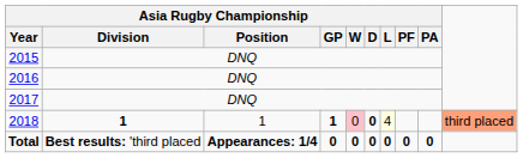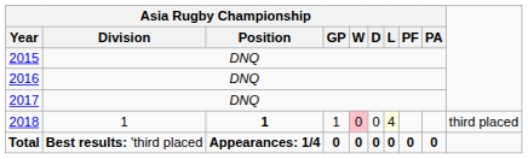2018 | Asia Rugby Championship / Division: bold -> normal
2018 | Asia Rugby Championship / Position: normal -> bold
2018 | Asia Rugby Championship / GP: bold -> normal
2018 | Asia Rugby Championship / D: bold -> normal
2018 | column 10: lightsalmon background -> no background
